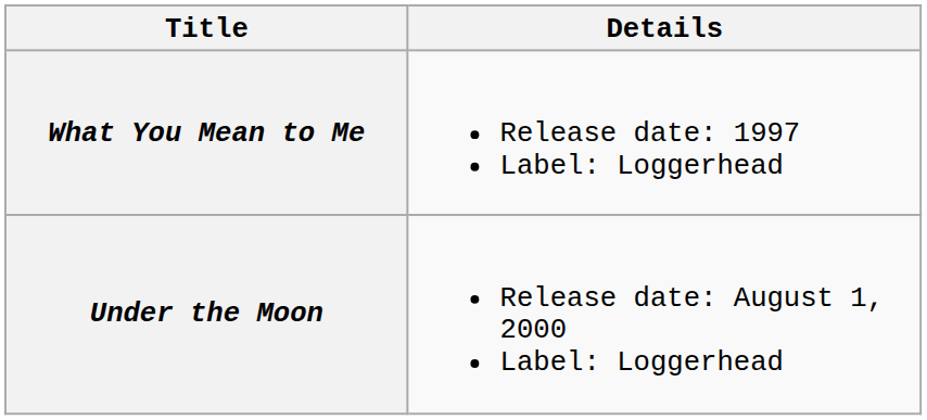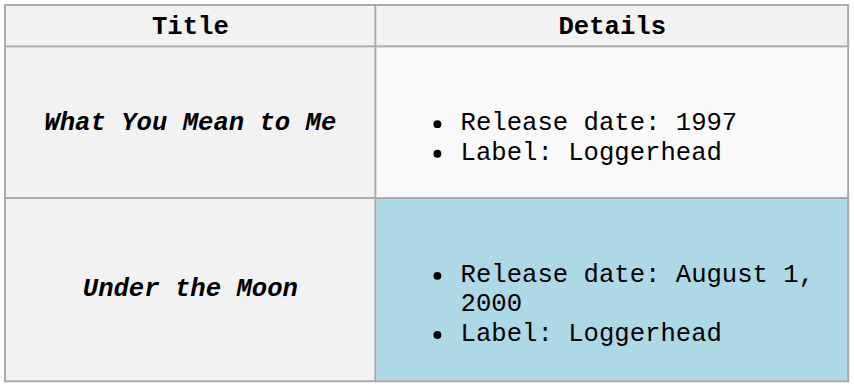Under the Moon | Details: no background -> lightblue background
